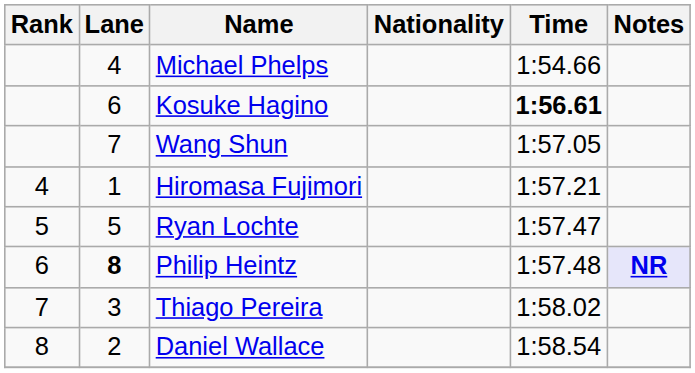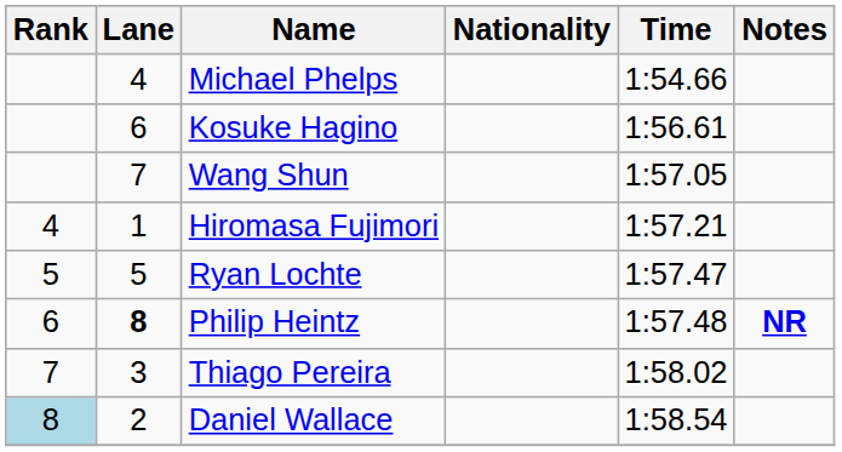Kosuke Hagino | Time: bold -> normal
Philip Heintz | Notes: lavender background -> no background
Daniel Wallace | Rank: no background -> lightblue background
